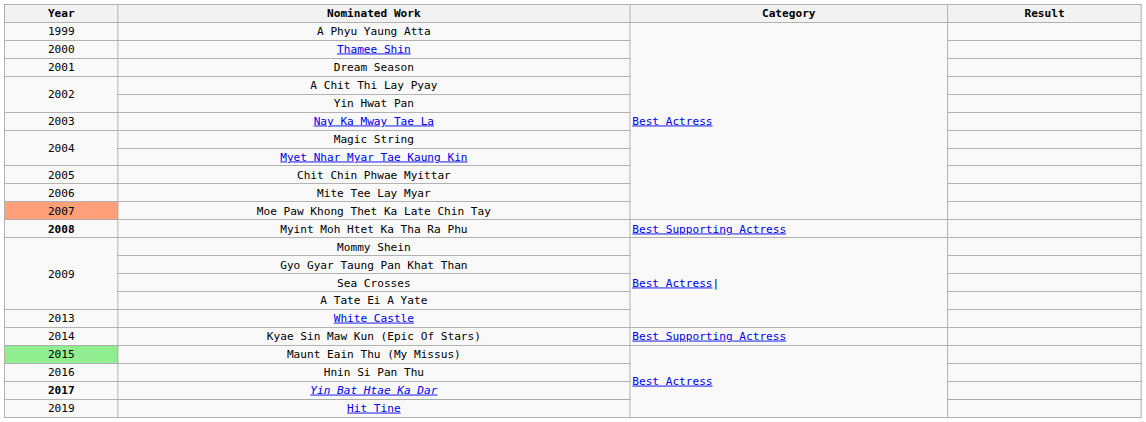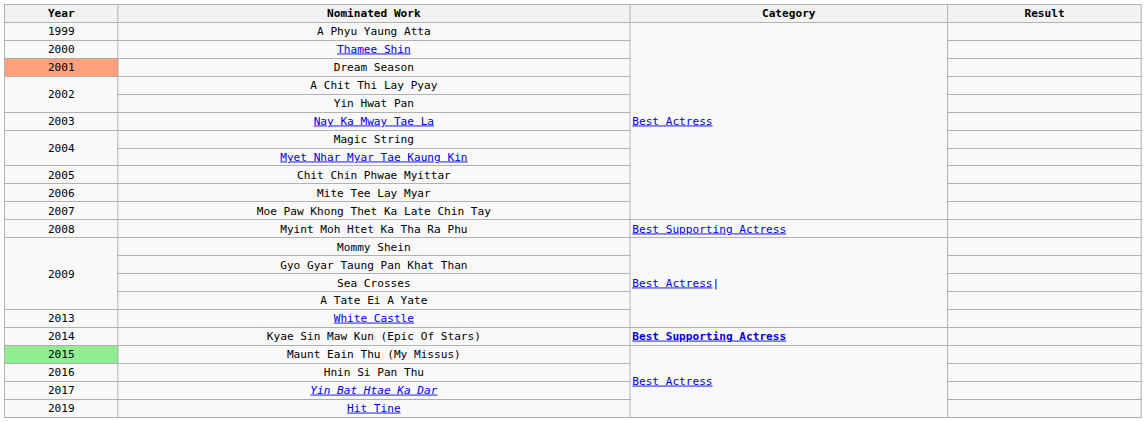Dream Season | Year: no background -> lightsalmon background
Moe Paw Khong Thet Ka Late Chin Tay | Year: lightsalmon background -> no background
Myint Moh Htet Ka Tha Ra Phu | Year: bold -> normal
Kyae Sin Maw Kun (Epic Of Stars) | Category: normal -> bold
Yin Bat Htae Ka Dar | Year: bold -> normal
